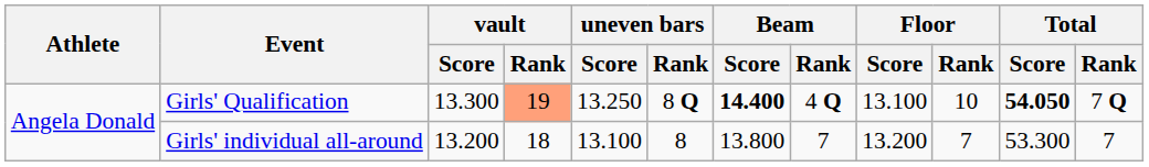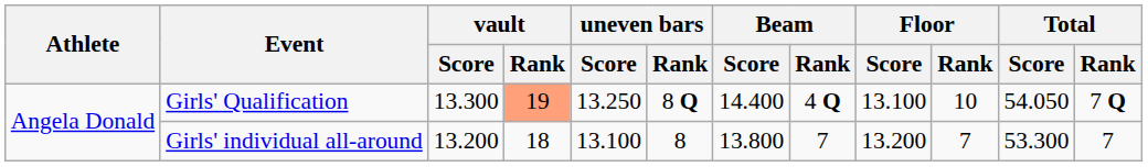Girls' Qualification | Beam / Score: bold -> normal
Girls' Qualification | Total / Score: bold -> normal
